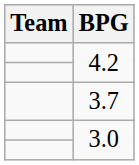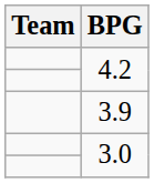row 4 | BPG: 3.7 -> 3.9
